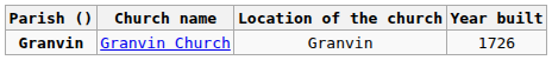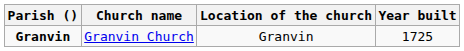row 2 | Year built: 1726 -> 1725
